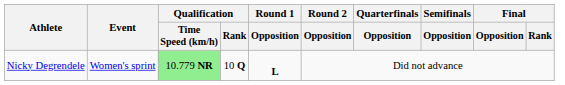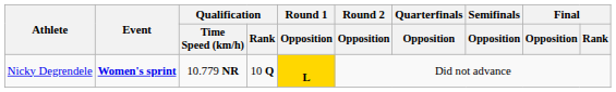Nicky Degrendele | Event: normal -> bold
Nicky Degrendele | Qualification / Time Speed (km/h): lightgreen background -> no background
Nicky Degrendele | Round 1 / Opposition: no background -> gold background
